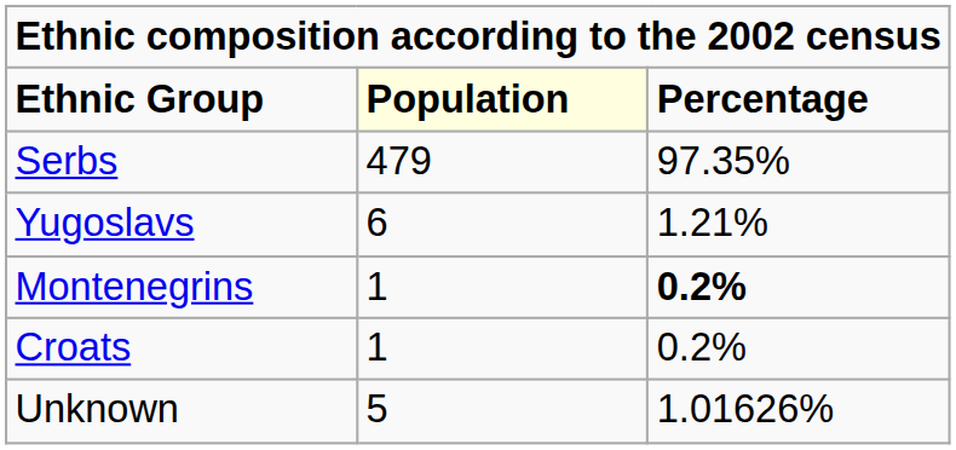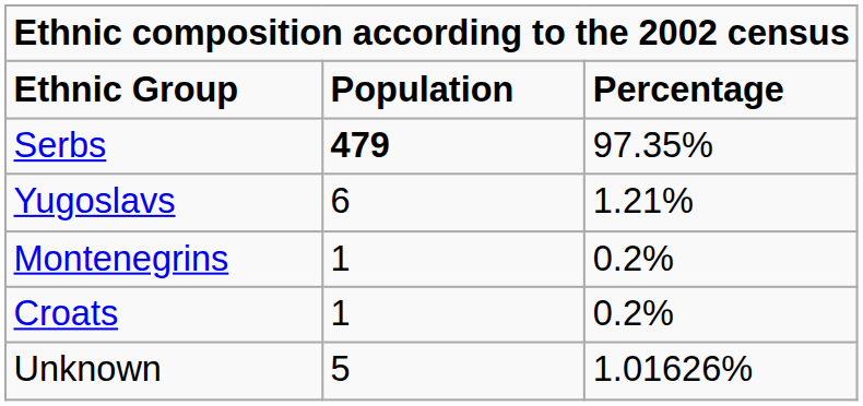Ethnic Group | column 2: lightyellow background -> no background
Serbs | column 2: normal -> bold
Montenegrins | column 3: bold -> normal
